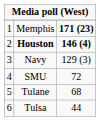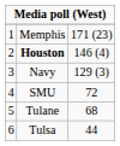Memphis | column 3: bold -> normal
Houston | column 3: bold -> normal
